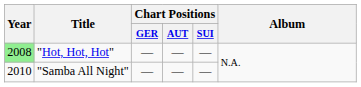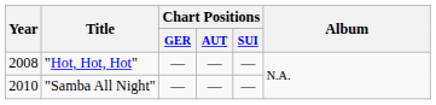"Hot, Hot, Hot" | Year: lightgreen background -> no background
